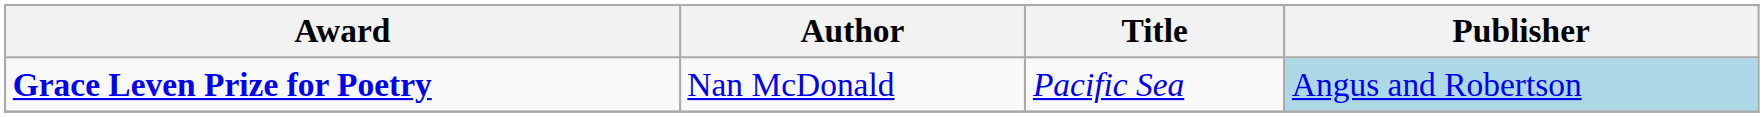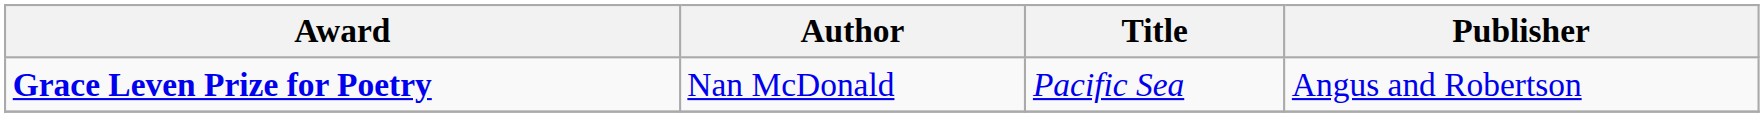Grace Leven Prize for Poetry | Publisher: lightblue background -> no background
